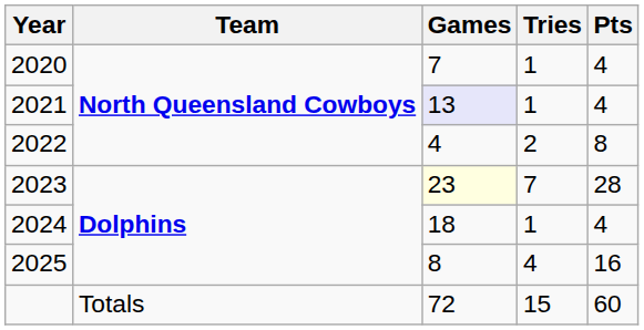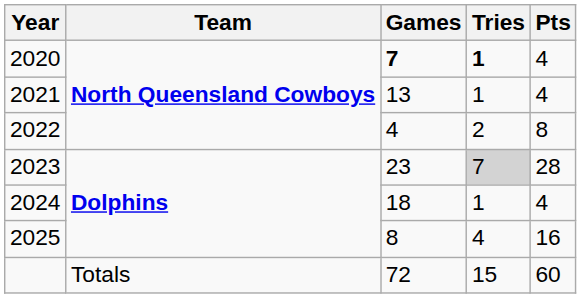2020 | Games: normal -> bold
2020 | Tries: normal -> bold
2021 | Games: lavender background -> no background
2023 | Games: lightyellow background -> no background
2023 | Tries: no background -> lightgrey background
